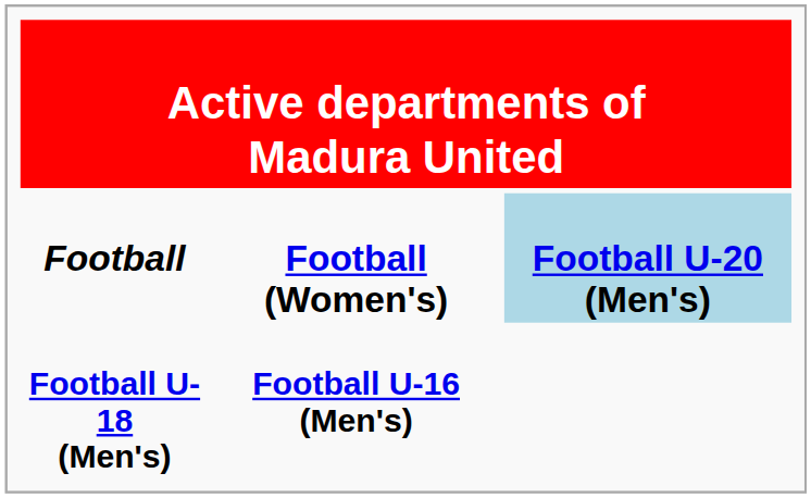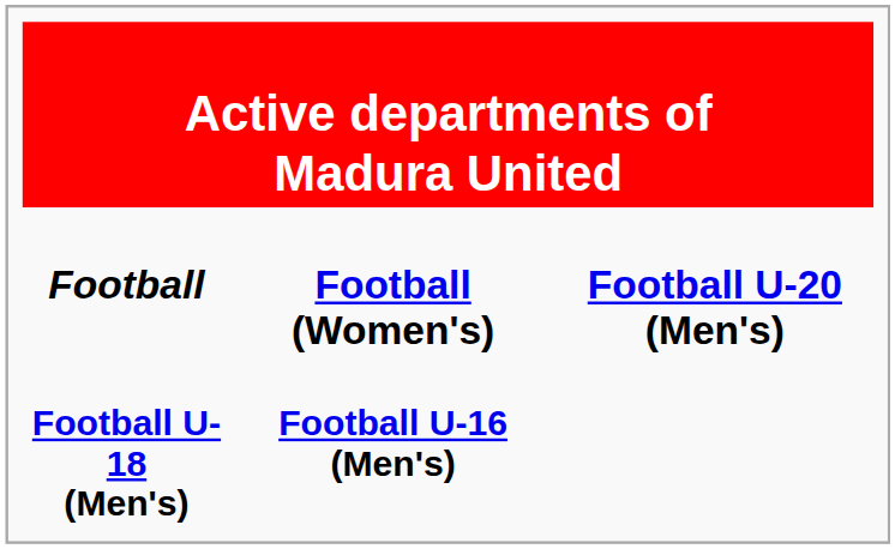Football | column 3: lightblue background -> no background
